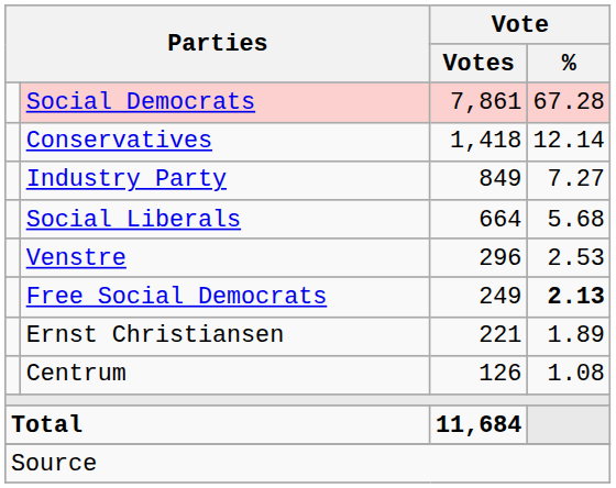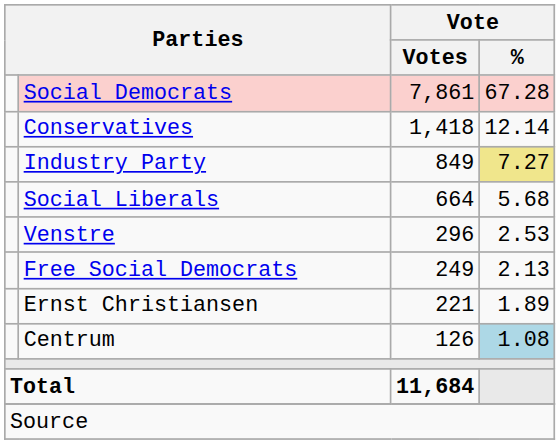Industry Party | Vote / %: no background -> khaki background
Free Social Democrats | Vote / %: bold -> normal
Centrum | Vote / %: no background -> lightblue background
